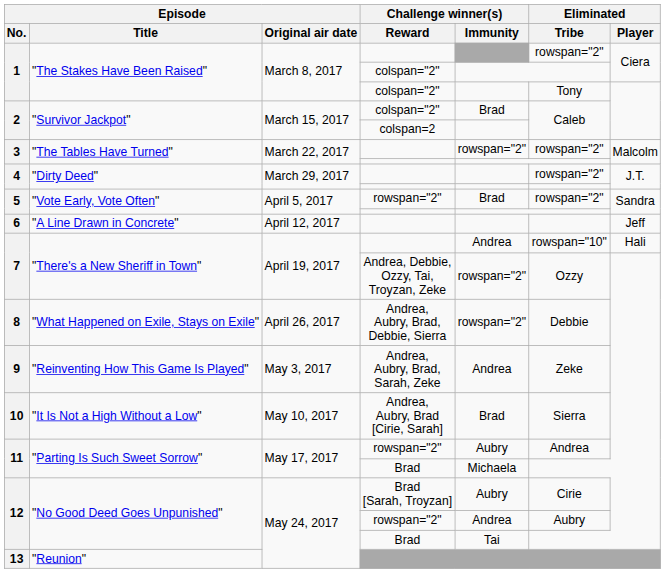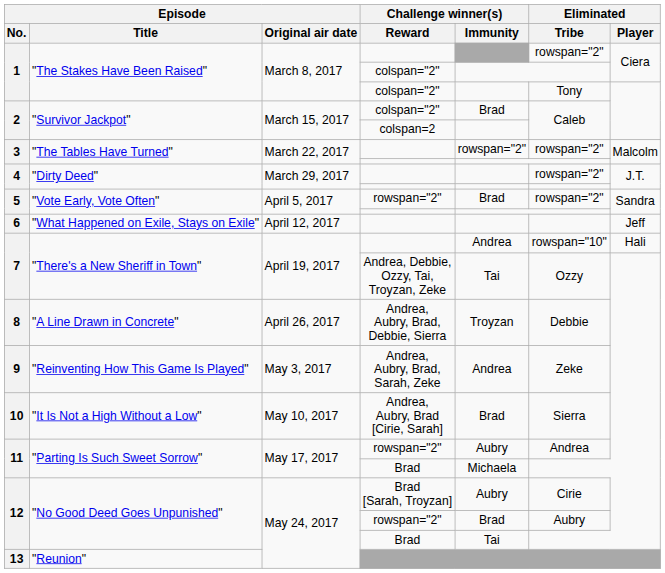6 | Episode / Title: "A Line Drawn in Concrete" -> "What Happened on Exile, Stays on Exile"
7 / Andrea, Debbie, Ozzy, Tai, Troyzan, Zeke | Challenge winner(s) / Immunity: rowspan="2" -> Tai
8 | Episode / Title: "What Happened on Exile, Stays on Exile" -> "A Line Drawn in Concrete"
8 | Challenge winner(s) / Immunity: rowspan="2" -> Troyzan
12 / rowspan="2" | Challenge winner(s) / Immunity: Andrea -> Brad
